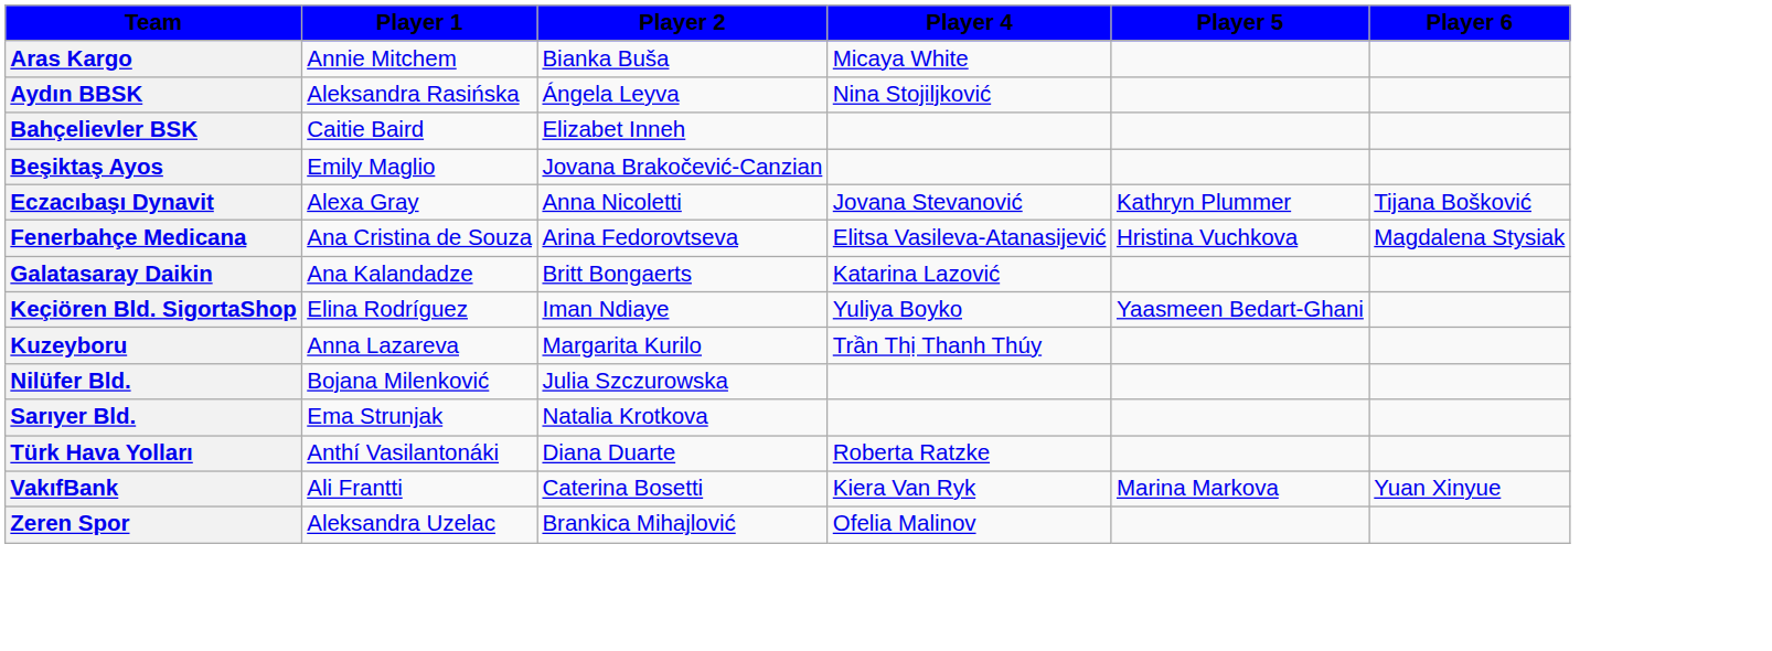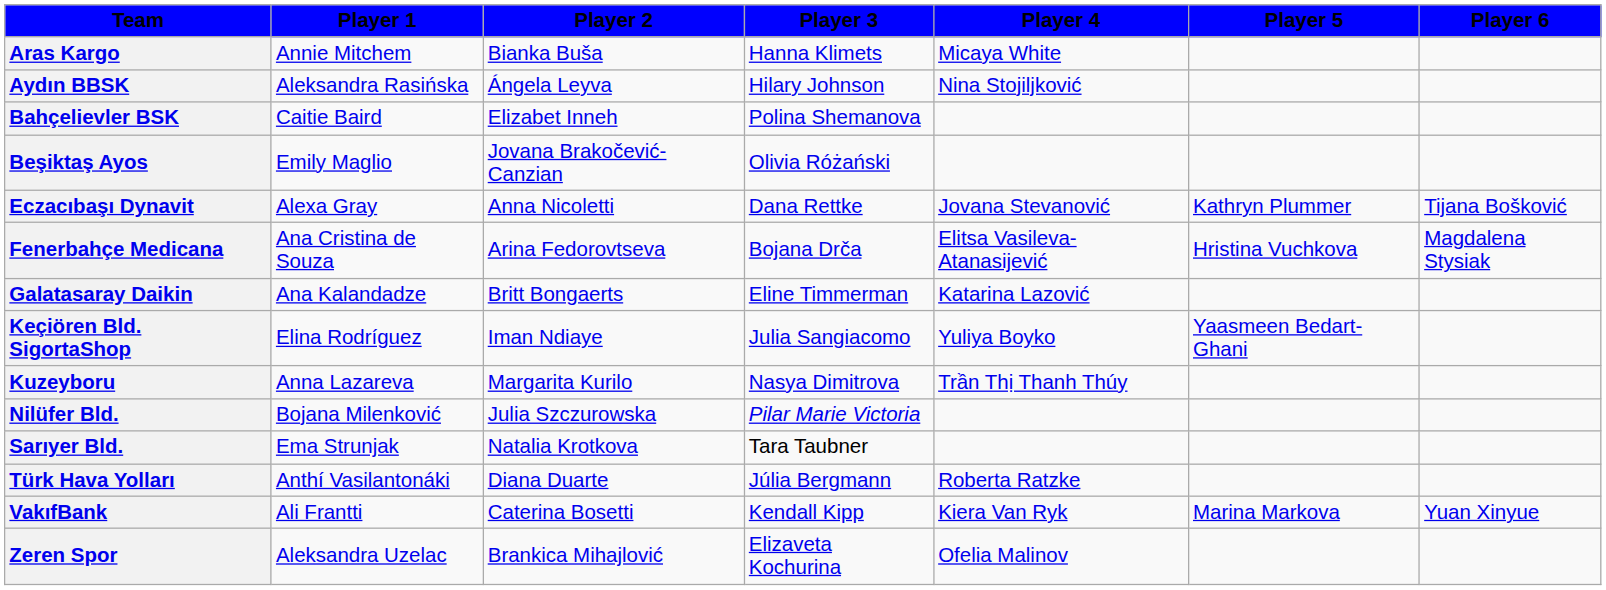+ column: Player 3 | Hanna Klimets | Hilary Johnson | Polina Shemanova | Olivia Różański | Dana Rettke | Bojana Drča | Eline Timmerman | Julia Sangiacomo | Nasya Dimitrova | Pilar Marie Victoria | Tara Taubner | Júlia Bergmann | Kendall Kipp | Elizaveta Kochurina
